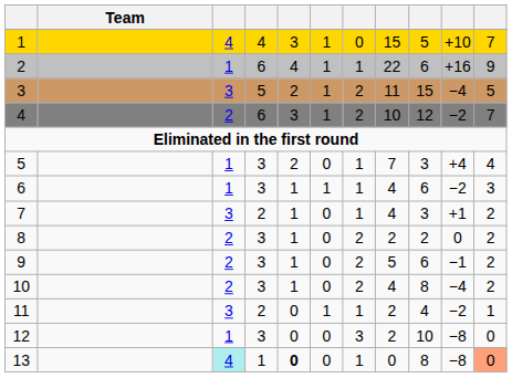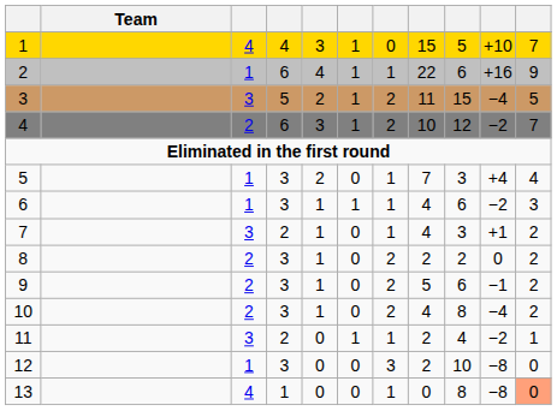13 | column 3: paleturquoise background -> no background
13 | column 5: bold -> normal
